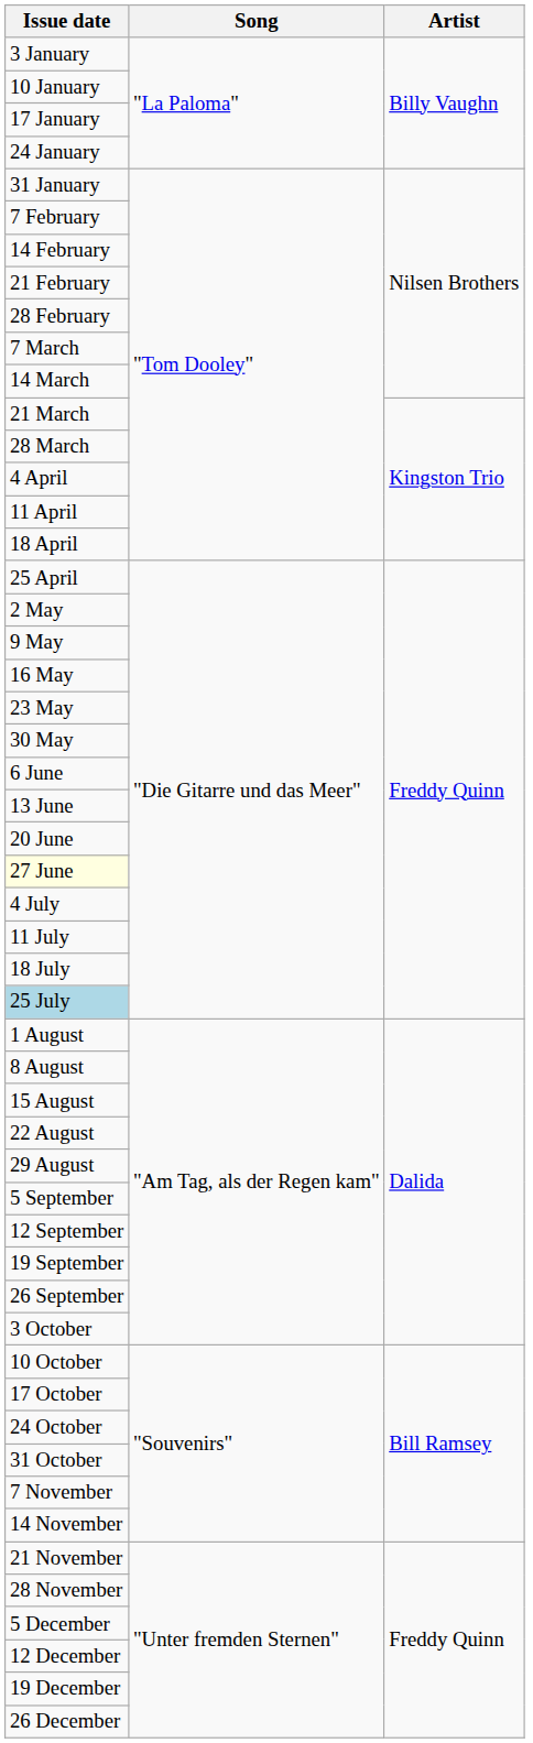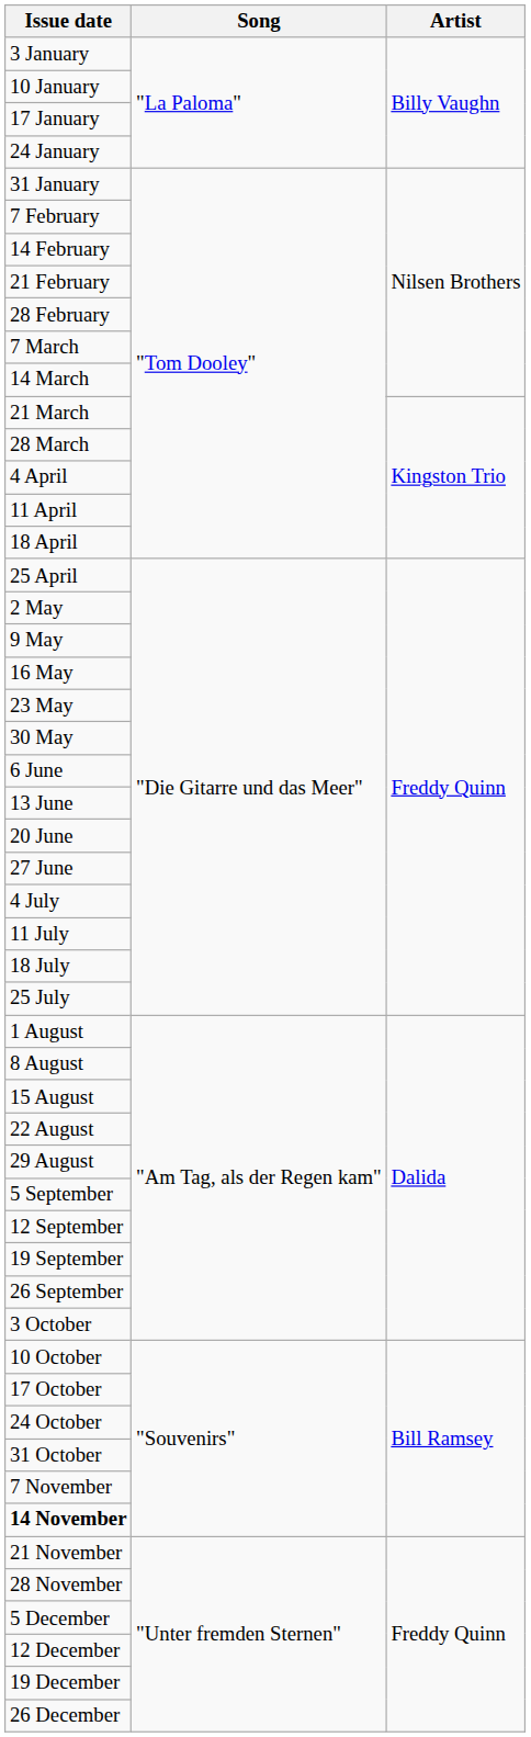27 June | Issue date: lightyellow background -> no background
25 July | Issue date: lightblue background -> no background
14 November | Issue date: normal -> bold
